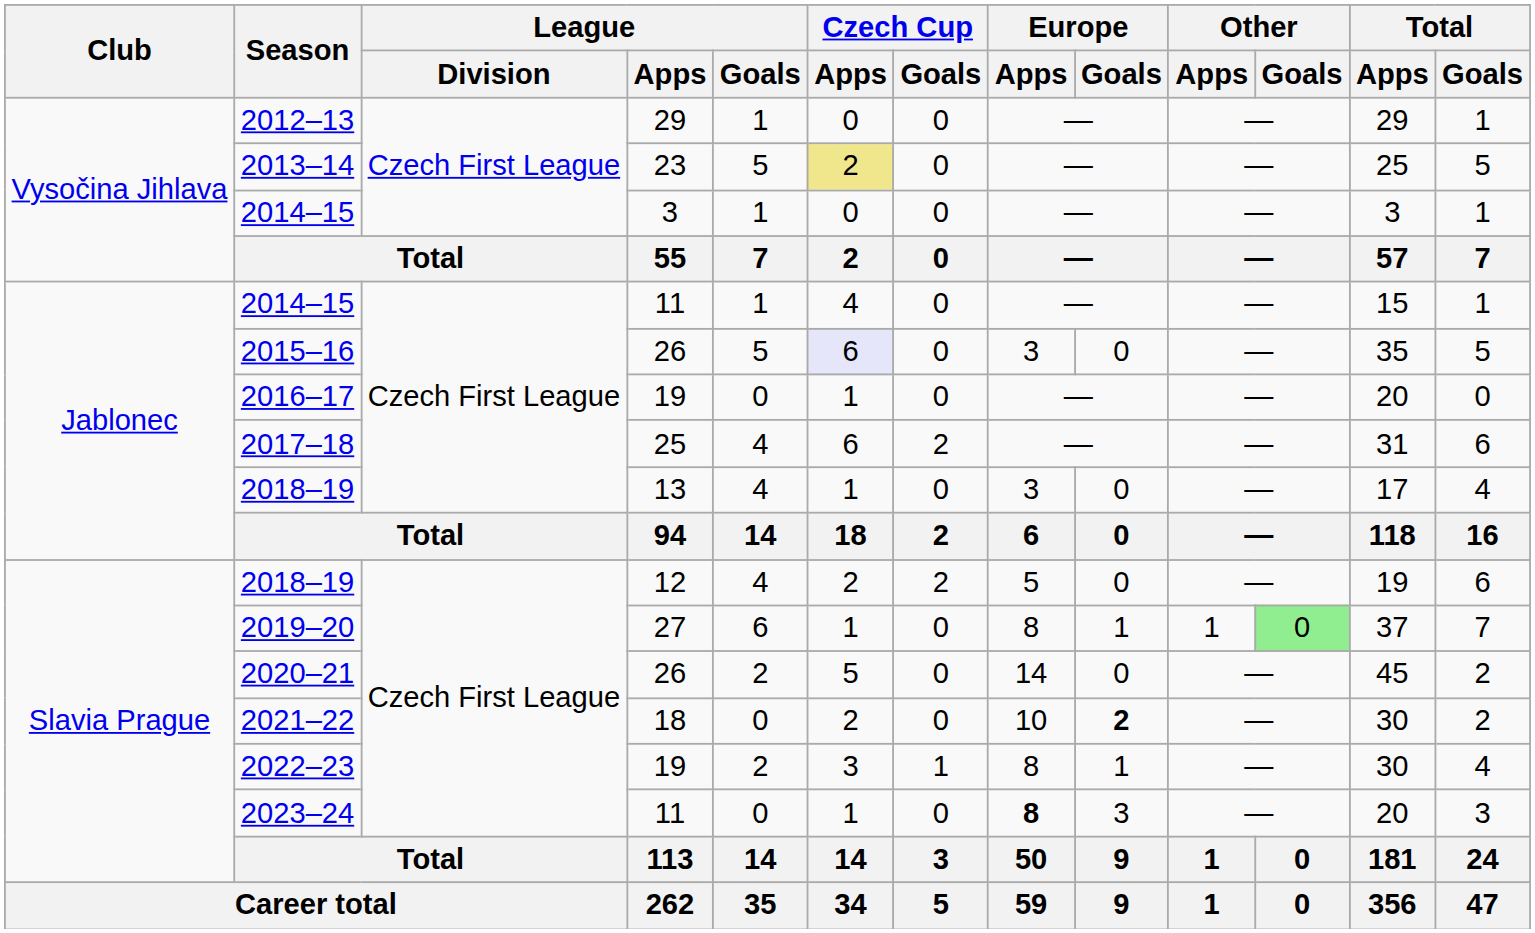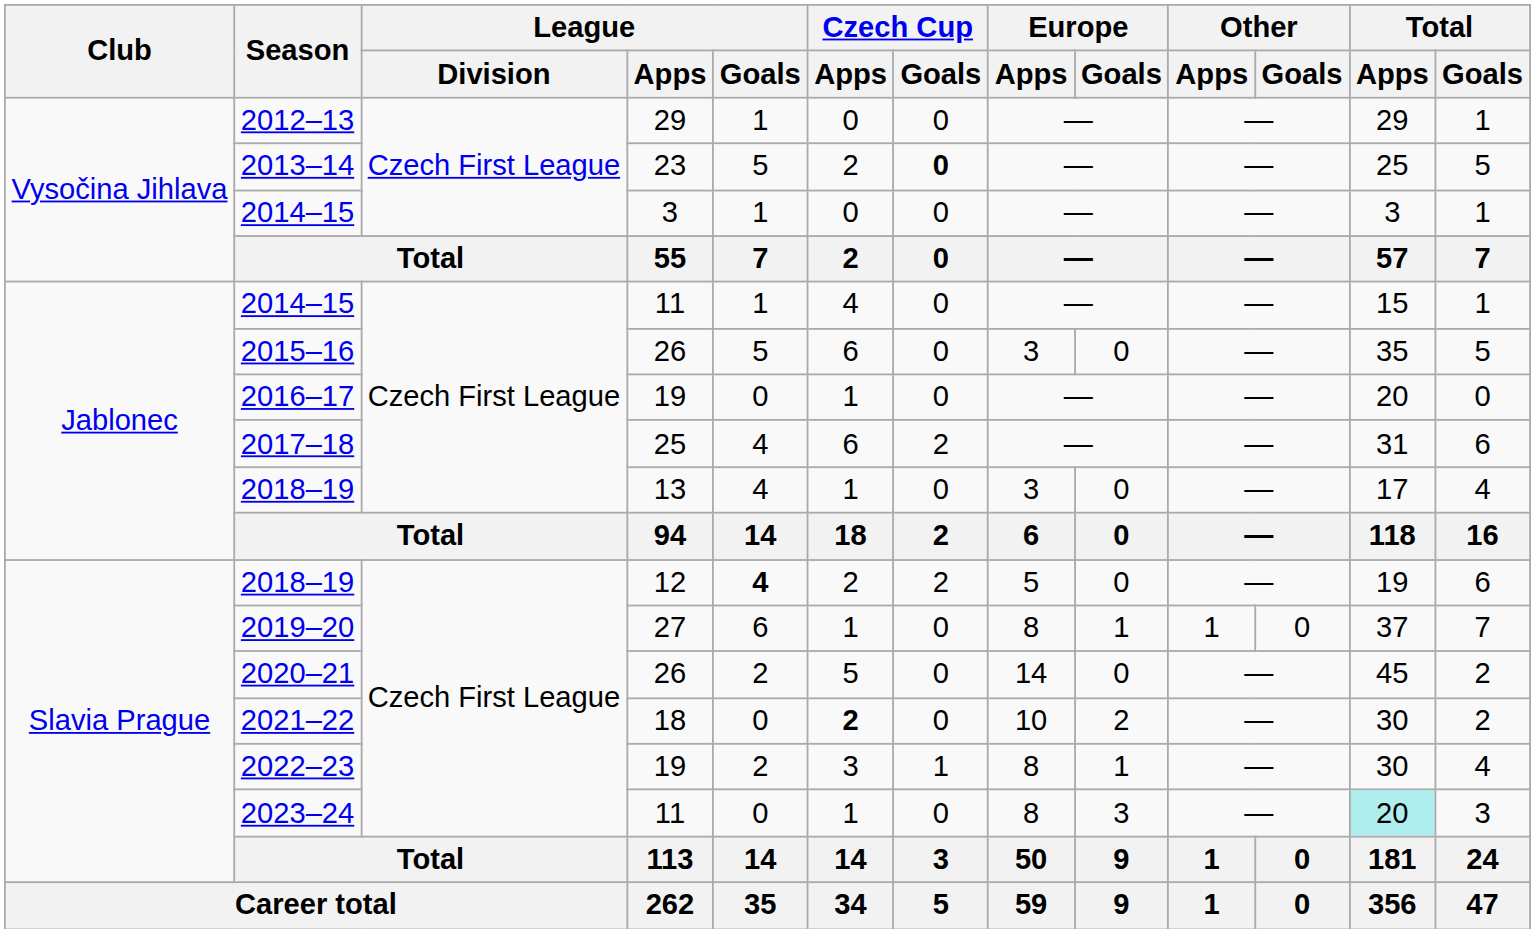2013–14 | Czech Cup / Apps: khaki background -> no background
2013–14 | Czech Cup / Goals: normal -> bold
2015–16 | Czech Cup / Apps: lavender background -> no background
2018–19 / 12 | League / Goals: normal -> bold
2019–20 | Other / Goals: lightgreen background -> no background
2021–22 | Czech Cup / Apps: normal -> bold
2021–22 | Europe / Goals: bold -> normal
2023–24 | Europe / Apps: bold -> normal
2023–24 | Total / Apps: no background -> paleturquoise background
